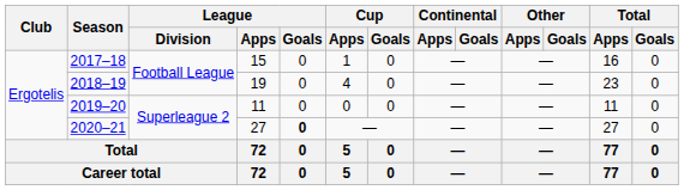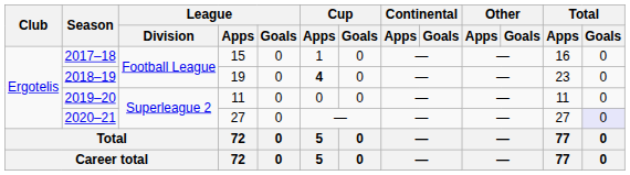2018–19 | Cup / Apps: normal -> bold
2020–21 | League / Goals: bold -> normal
2020–21 | Total / Goals: no background -> lavender background
